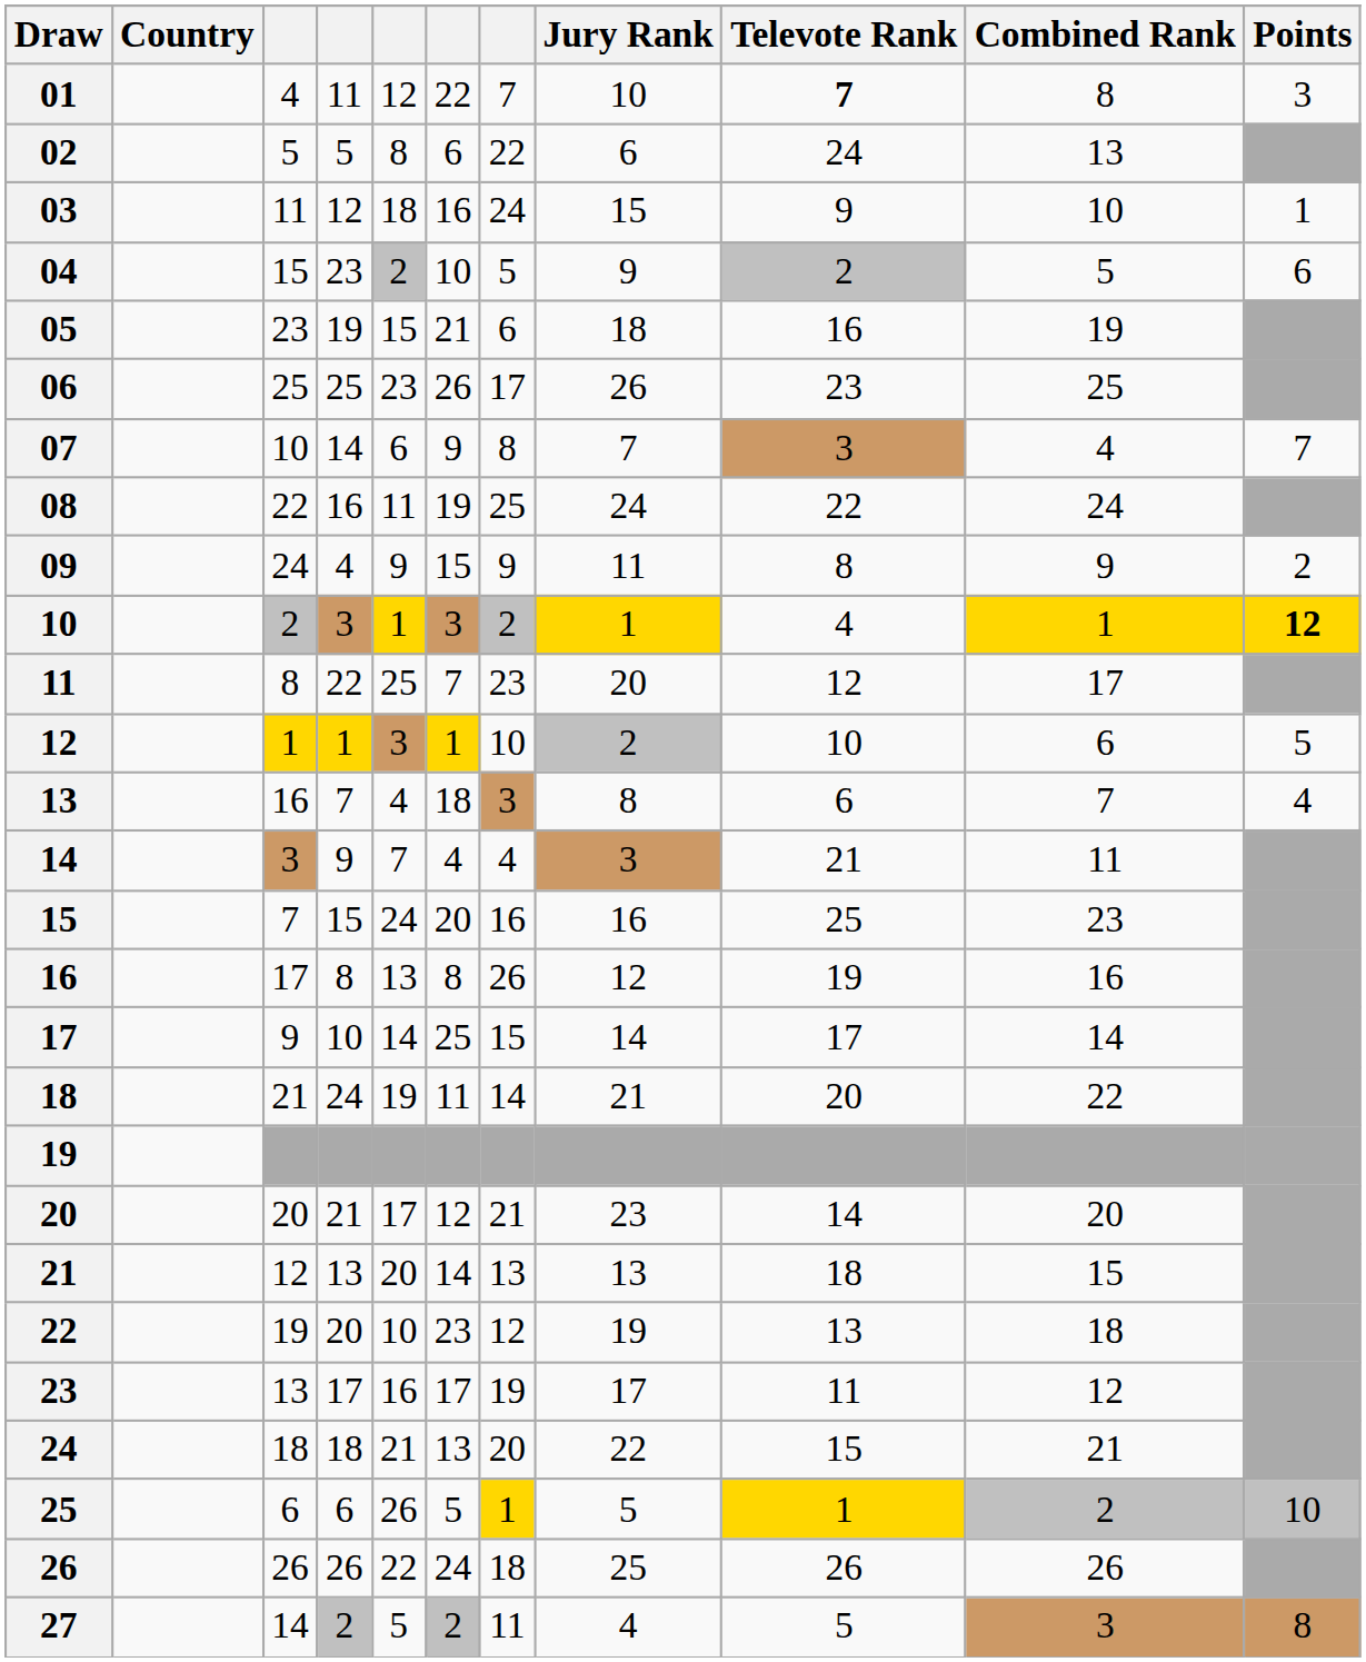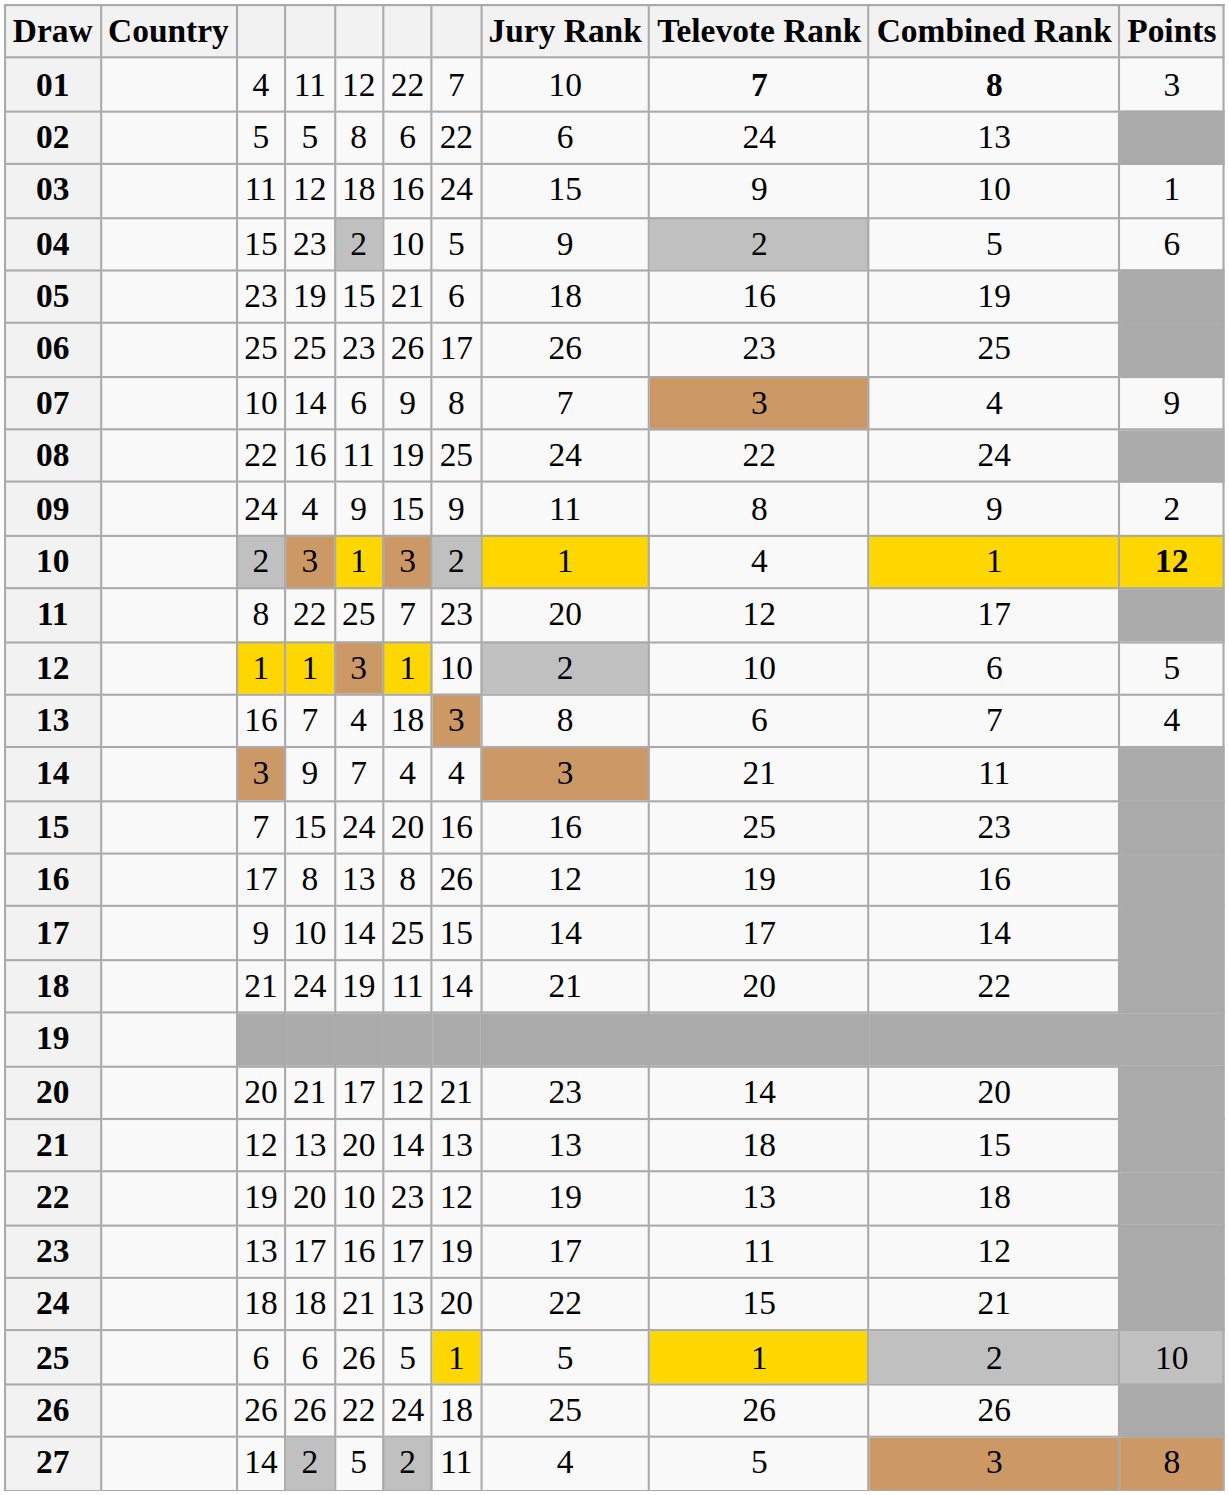01 | Combined Rank: normal -> bold
07 | Points: 7 -> 9
